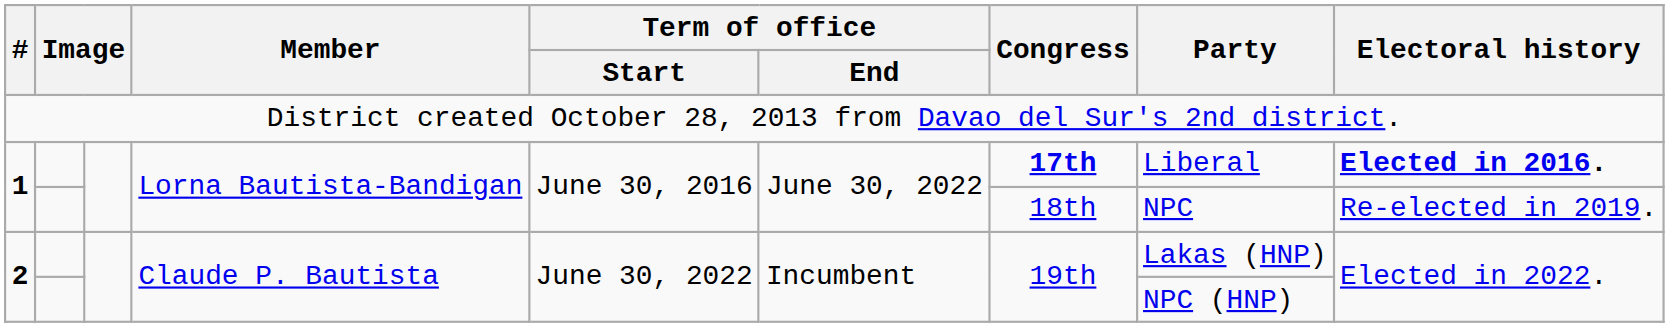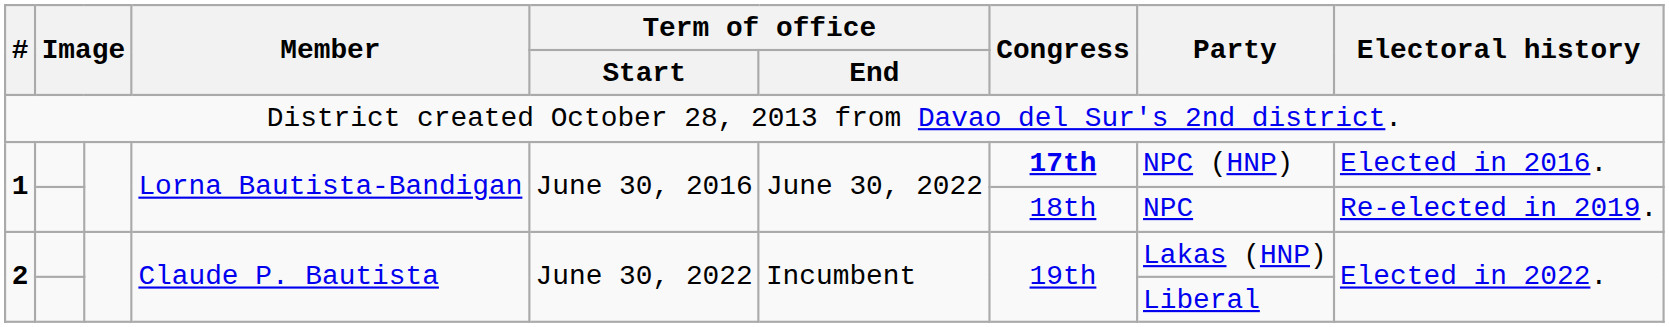row 4 | Party: Liberal -> NPC (HNP)
row 4 | Electoral history: bold -> normal
row 7 | Party: NPC (HNP) -> Liberal
